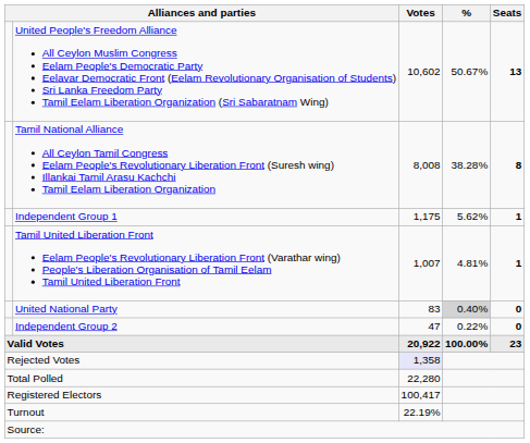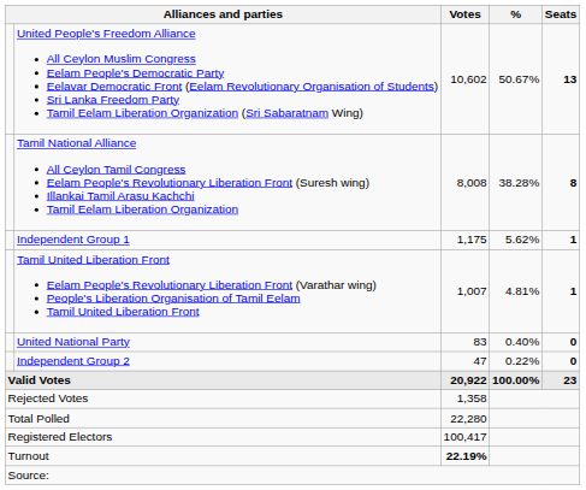United National Party | %: lightgrey background -> no background
Rejected Votes | Votes: lavender background -> no background
Turnout | Votes: normal -> bold
